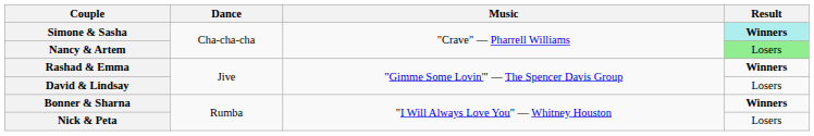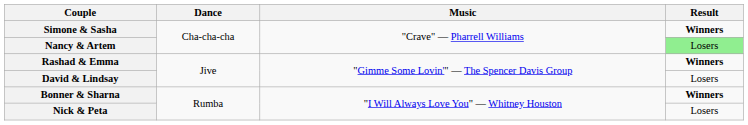Simone & Sasha | Result: paleturquoise background -> no background
